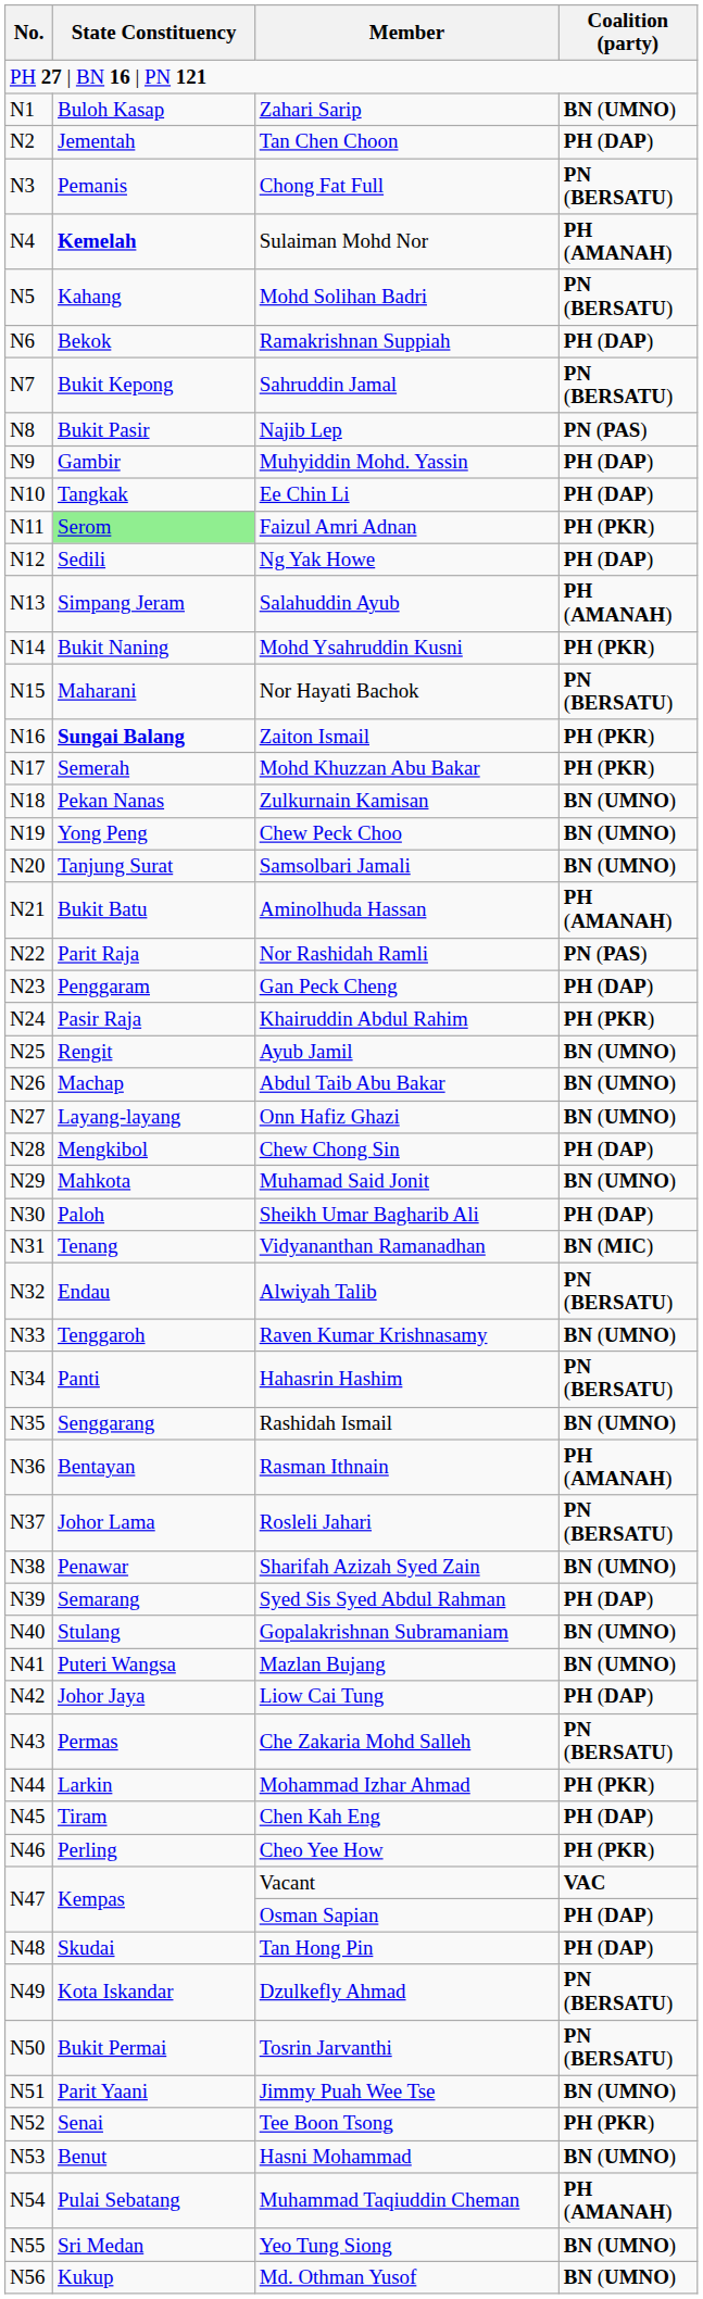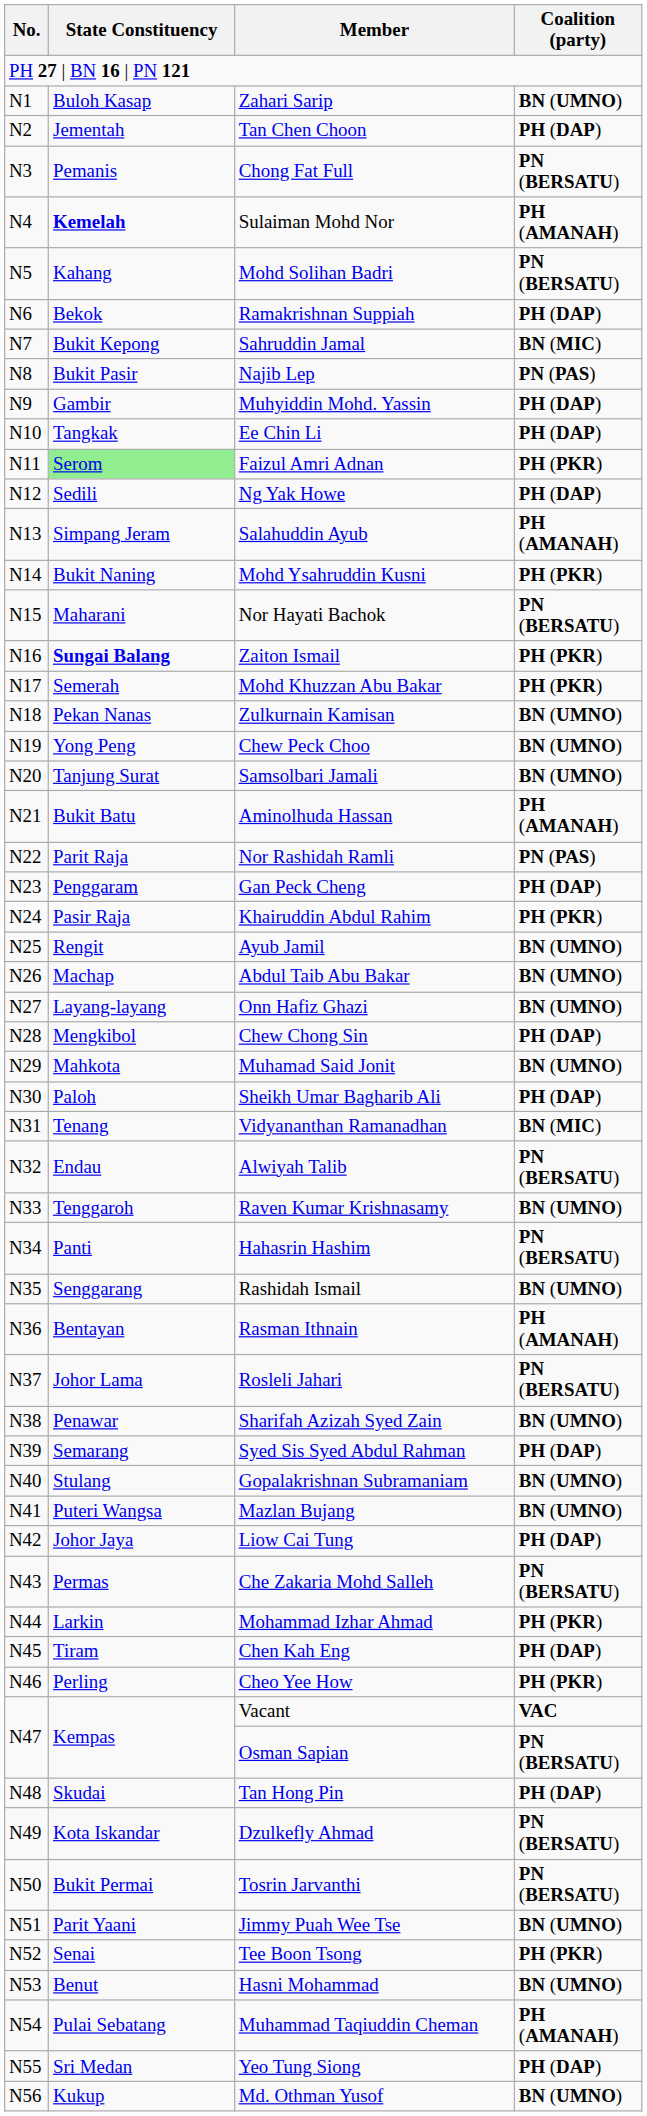Sahruddin Jamal | Coalition (party): PN (BERSATU) -> BN (MIC)
Osman Sapian | Coalition (party): PH (DAP) -> PN (BERSATU)
Yeo Tung Siong | Coalition (party): BN (UMNO) -> PH (DAP)
